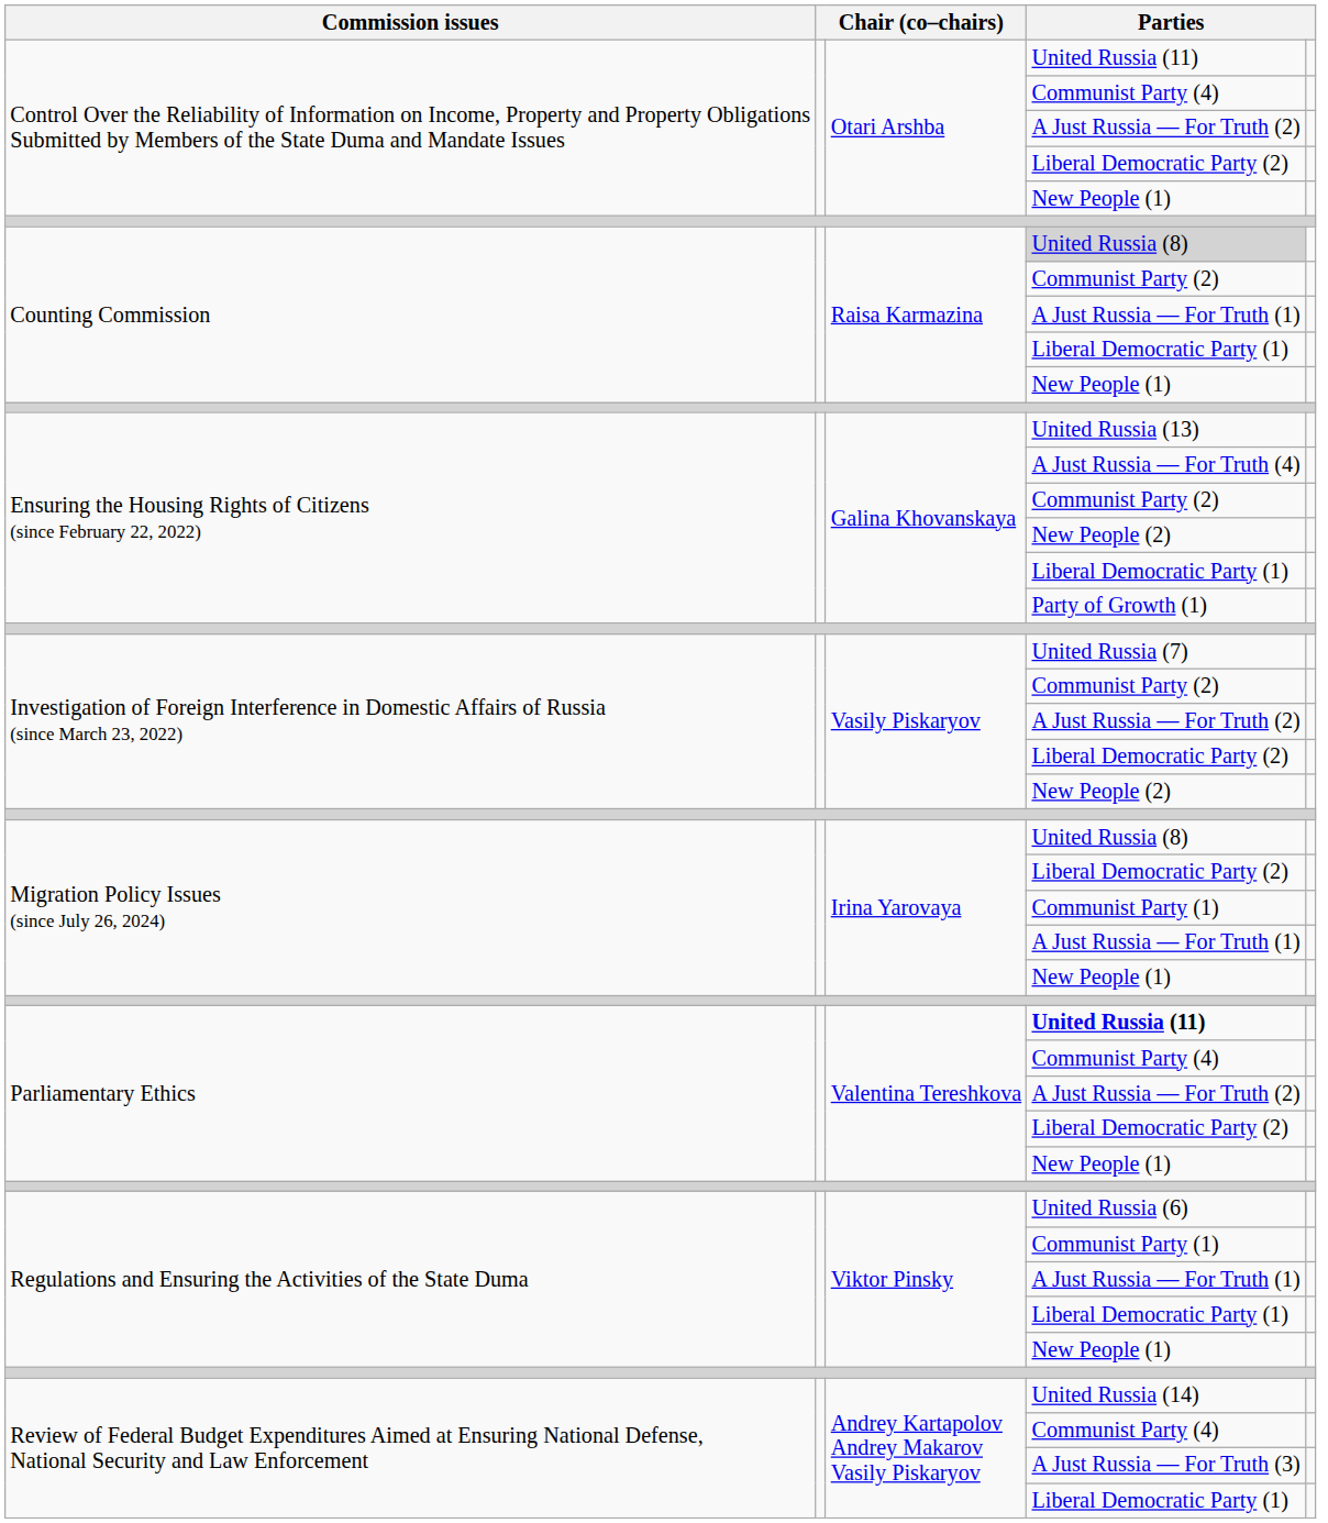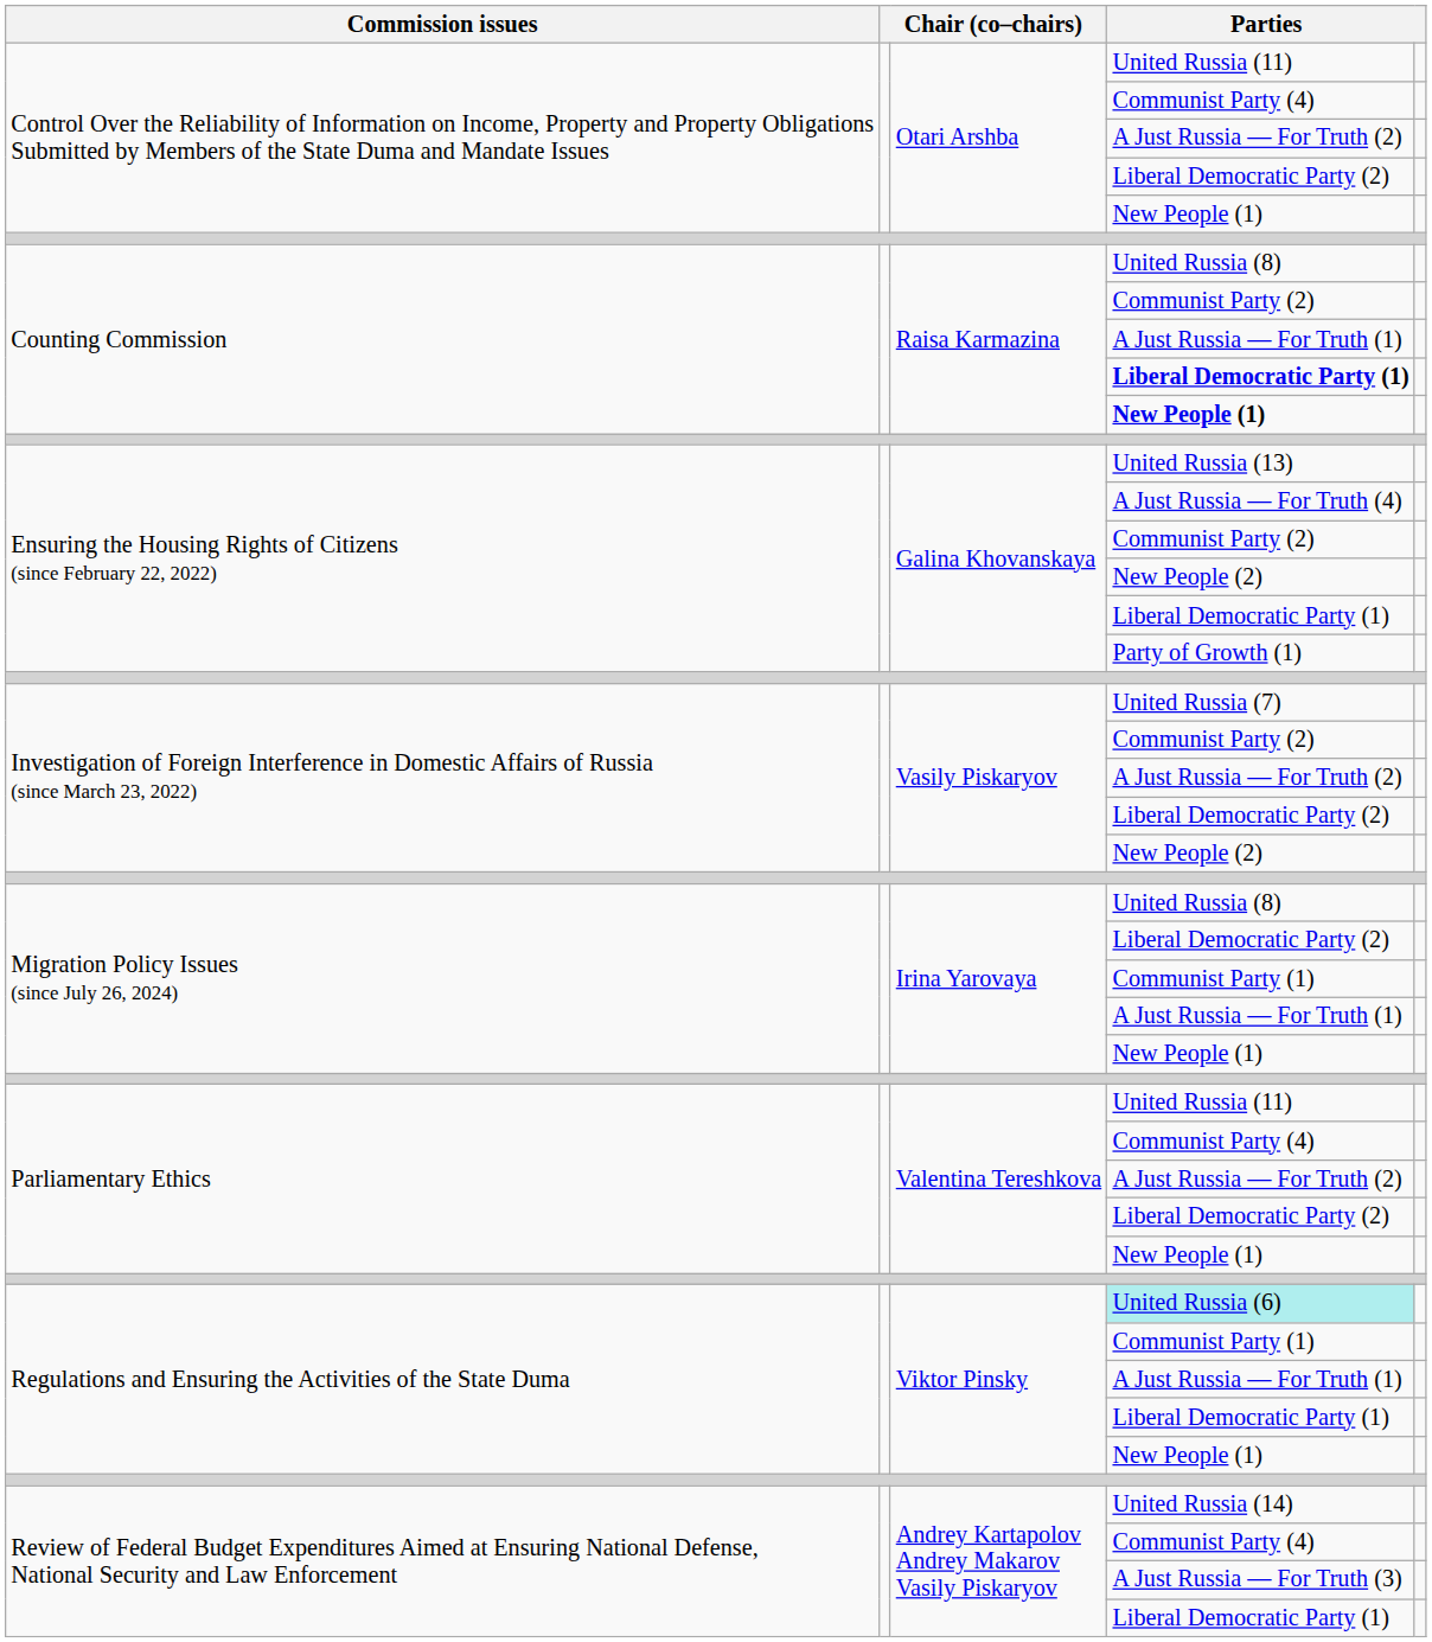Counting Commission / United Russia (8) | column 4: lightgrey background -> no background
Counting Commission / Liberal Democratic Party (1) | column 4: normal -> bold
Counting Commission / New People (1) | column 4: normal -> bold
Parliamentary Ethics / United Russia (11) | column 4: bold -> normal
United Russia (6) | column 4: no background -> paleturquoise background
